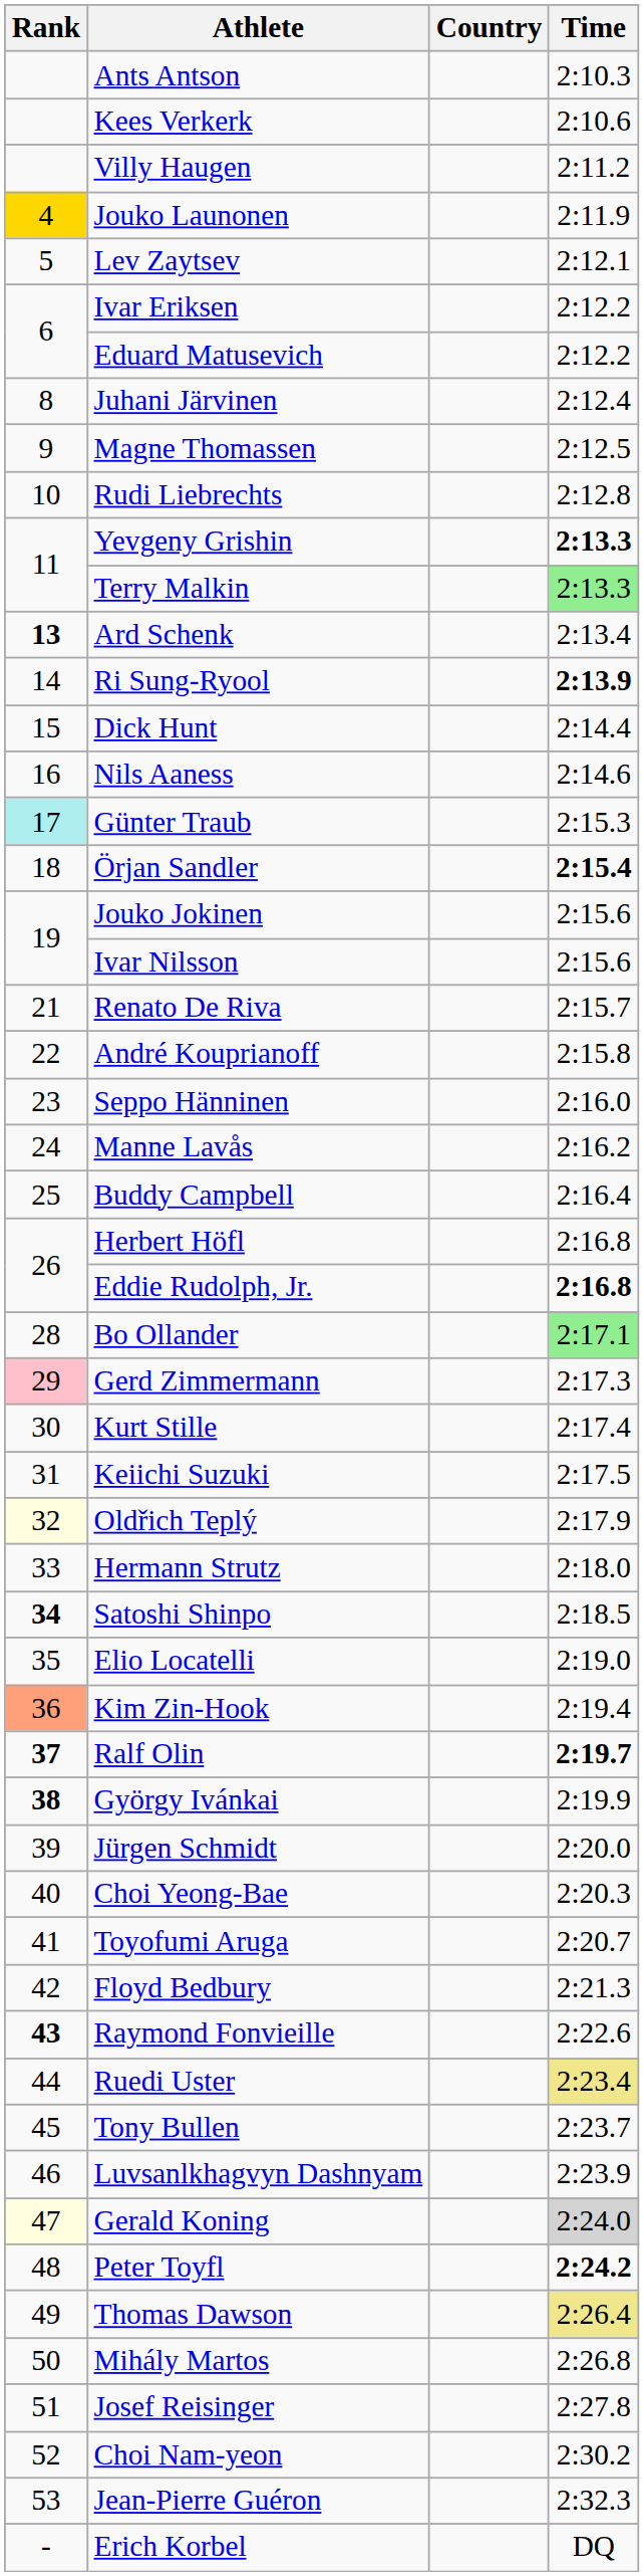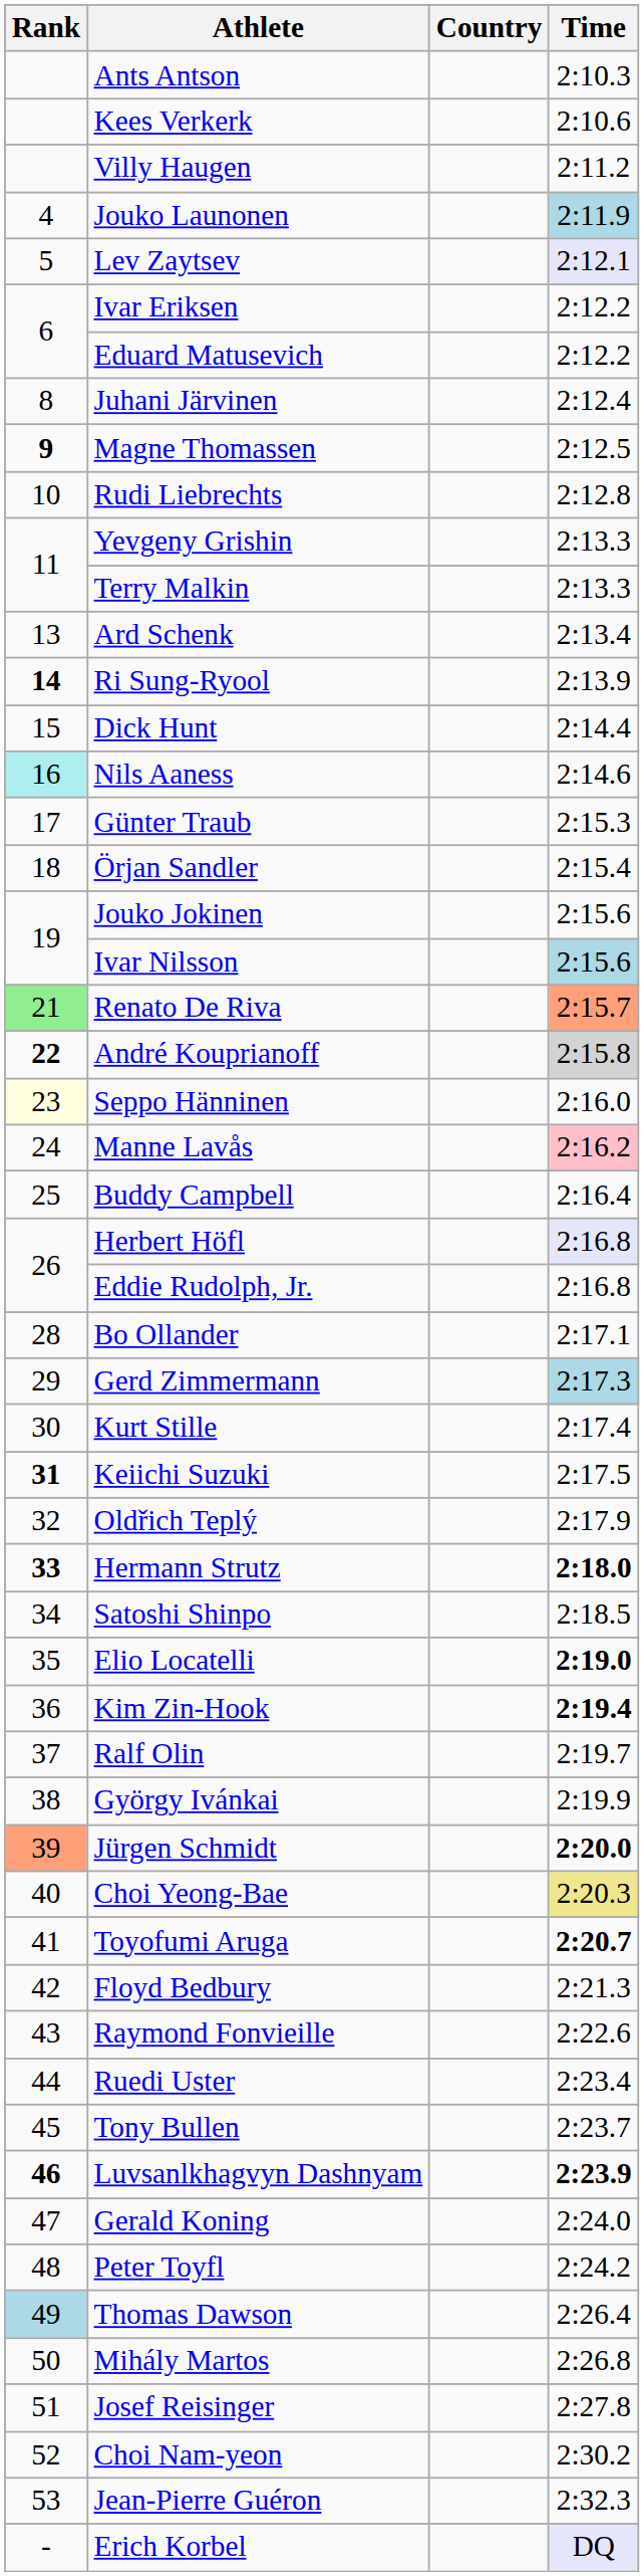Jouko Launonen | Rank: gold background -> no background
Jouko Launonen | Time: no background -> lightblue background
Lev Zaytsev | Time: no background -> lavender background
Magne Thomassen | Rank: normal -> bold
Yevgeny Grishin | Time: bold -> normal
Terry Malkin | Time: lightgreen background -> no background
Ard Schenk | Rank: bold -> normal
Ri Sung-Ryool | Rank: normal -> bold
Ri Sung-Ryool | Time: bold -> normal
Nils Aaness | Rank: no background -> paleturquoise background
Günter Traub | Rank: paleturquoise background -> no background
Örjan Sandler | Time: bold -> normal
Ivar Nilsson | Time: no background -> lightblue background
Renato De Riva | Rank: no background -> lightgreen background
Renato De Riva | Time: no background -> lightsalmon background
André Kouprianoff | Rank: normal -> bold
André Kouprianoff | Time: no background -> lightgrey background
Seppo Hänninen | Rank: no background -> lightyellow background
Manne Lavås | Time: no background -> pink background
Herbert Höfl | Time: no background -> lavender background
Eddie Rudolph, Jr. | Time: bold -> normal
Bo Ollander | Time: lightgreen background -> no background
Gerd Zimmermann | Rank: pink background -> no background
Gerd Zimmermann | Time: no background -> lightblue background
Keiichi Suzuki | Rank: normal -> bold
Oldřich Teplý | Rank: lightyellow background -> no background
Hermann Strutz | Rank: normal -> bold
Hermann Strutz | Time: normal -> bold
Satoshi Shinpo | Rank: bold -> normal
Elio Locatelli | Time: normal -> bold
Kim Zin-Hook | Rank: lightsalmon background -> no background
Kim Zin-Hook | Time: normal -> bold
Ralf Olin | Rank: bold -> normal
Ralf Olin | Time: bold -> normal
György Ivánkai | Rank: bold -> normal
Jürgen Schmidt | Rank: no background -> lightsalmon background
Jürgen Schmidt | Time: normal -> bold
Choi Yeong-Bae | Time: no background -> khaki background
Toyofumi Aruga | Time: normal -> bold
Raymond Fonvieille | Rank: bold -> normal
Ruedi Uster | Time: khaki background -> no background
Luvsanlkhagvyn Dashnyam | Rank: normal -> bold
Luvsanlkhagvyn Dashnyam | Time: normal -> bold
Gerald Koning | Rank: lightyellow background -> no background
Gerald Koning | Time: lightgrey background -> no background
Peter Toyfl | Time: bold -> normal
Thomas Dawson | Rank: no background -> lightblue background
Thomas Dawson | Time: khaki background -> no background
Erich Korbel | Time: no background -> lavender background
